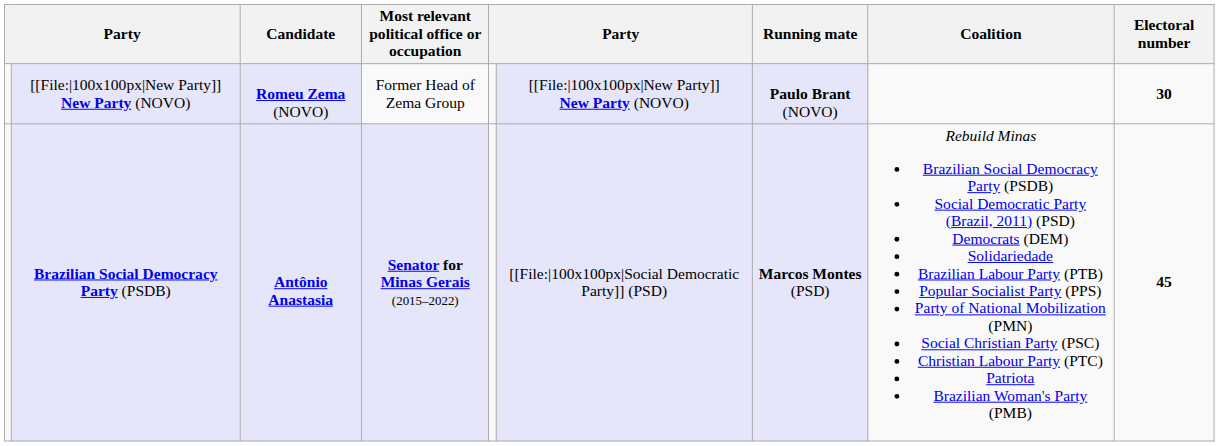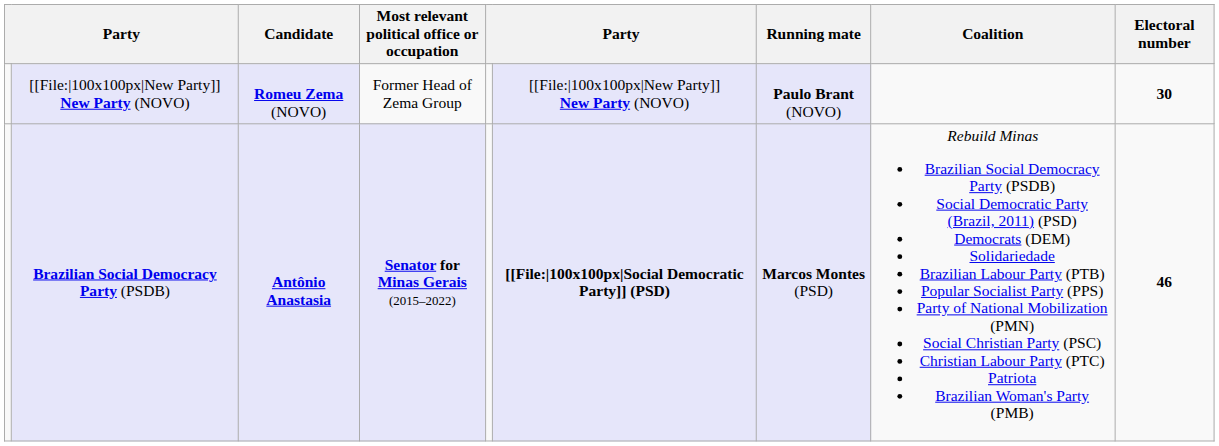Brazilian Social Democracy Party (PSDB) | column 6: normal -> bold
Brazilian Social Democracy Party (PSDB) | Electoral number: 45 -> 46
